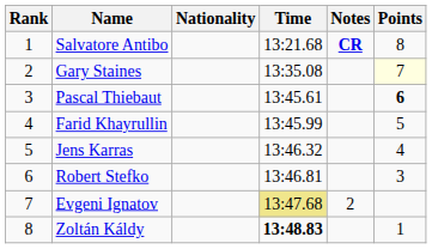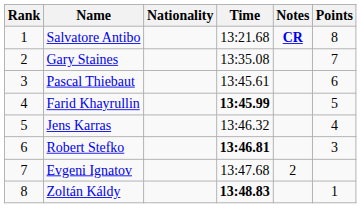Gary Staines | Points: lightyellow background -> no background
Pascal Thiebaut | Points: bold -> normal
Farid Khayrullin | Time: normal -> bold
Robert Stefko | Time: normal -> bold
Evgeni Ignatov | Time: khaki background -> no background
